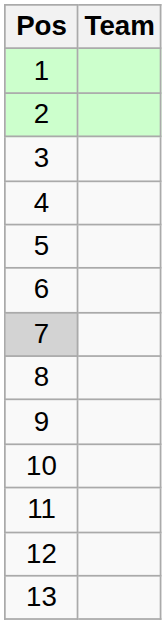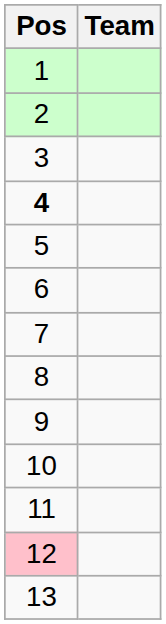4 | Pos: normal -> bold
7 | Pos: lightgrey background -> no background
12 | Pos: no background -> pink background
